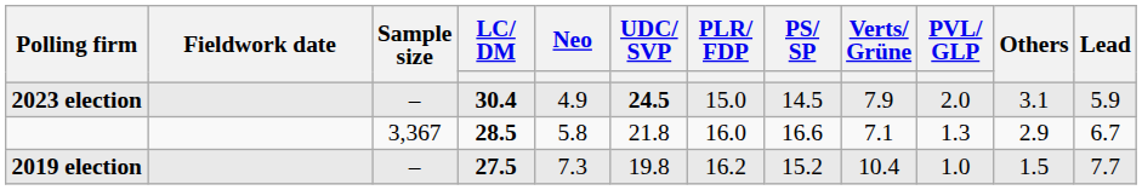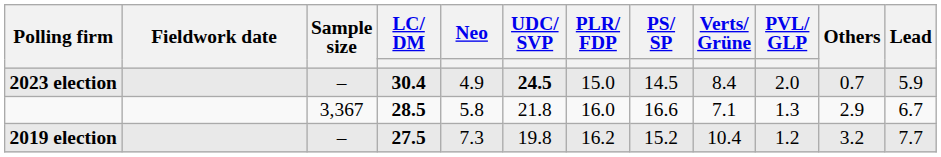2023 election | Verts/ Grüne: 7.9 -> 8.4
2023 election | Others: 3.1 -> 0.7
2019 election | PVL/ GLP: 1.0 -> 1.2
2019 election | Others: 1.5 -> 3.2
